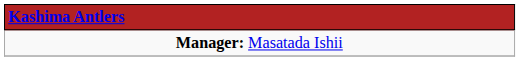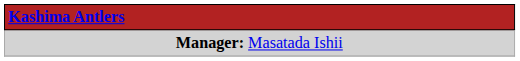Manager: Masatada Ishii | column 1: no background -> lightgrey background
